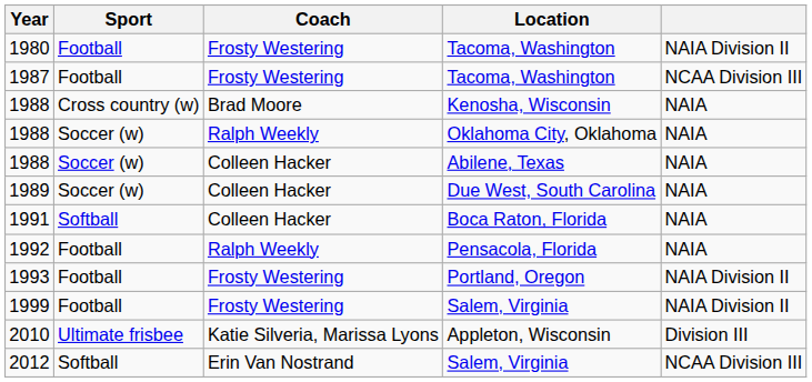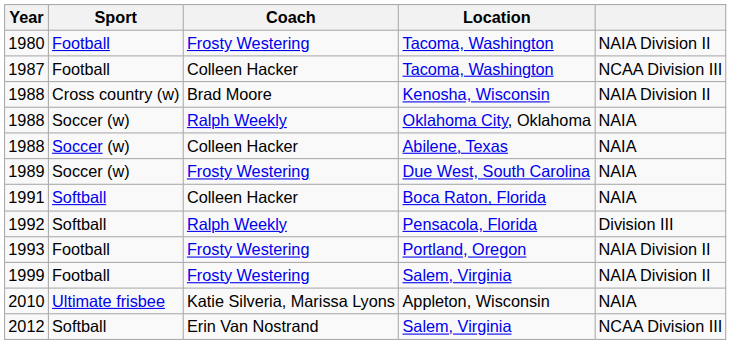1987 | Coach: Frosty Westering -> Colleen Hacker
1988 / Kenosha, Wisconsin | column 5: NAIA -> NAIA Division II
1989 | Coach: Colleen Hacker -> Frosty Westering
1992 | Sport: Football -> Softball
1992 | column 5: NAIA -> Division III
2010 | column 5: Division III -> NAIA
